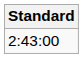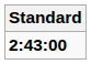row 2 | column 1: normal -> bold
